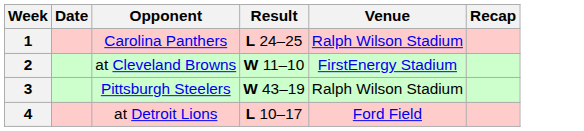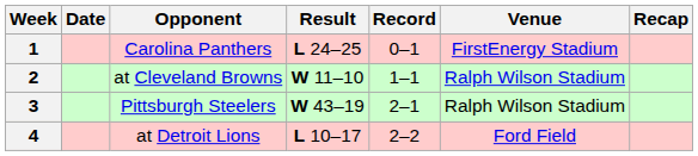+ column: Record | 0–1 | 1–1 | 2–1 | 2–2
1 | Venue: Ralph Wilson Stadium -> FirstEnergy Stadium
2 | Venue: FirstEnergy Stadium -> Ralph Wilson Stadium
